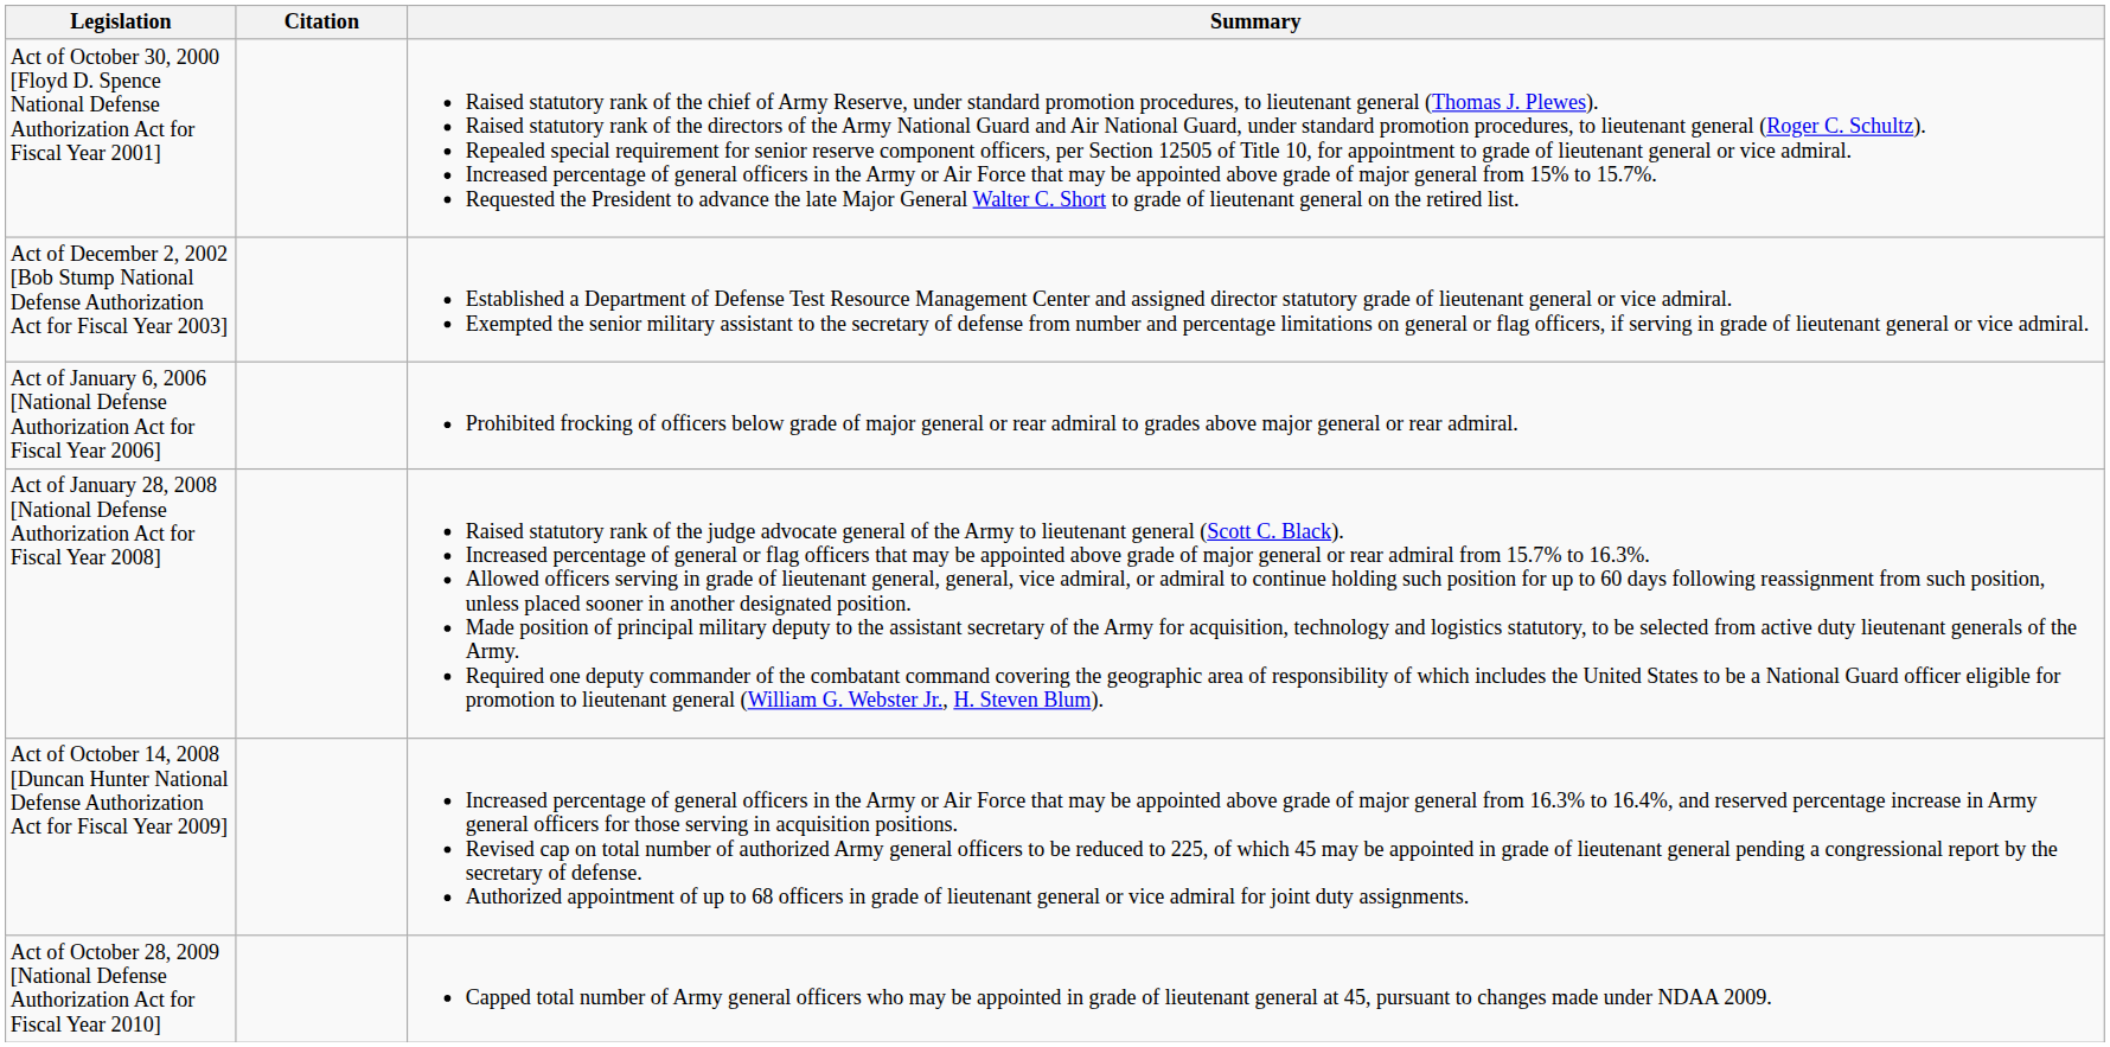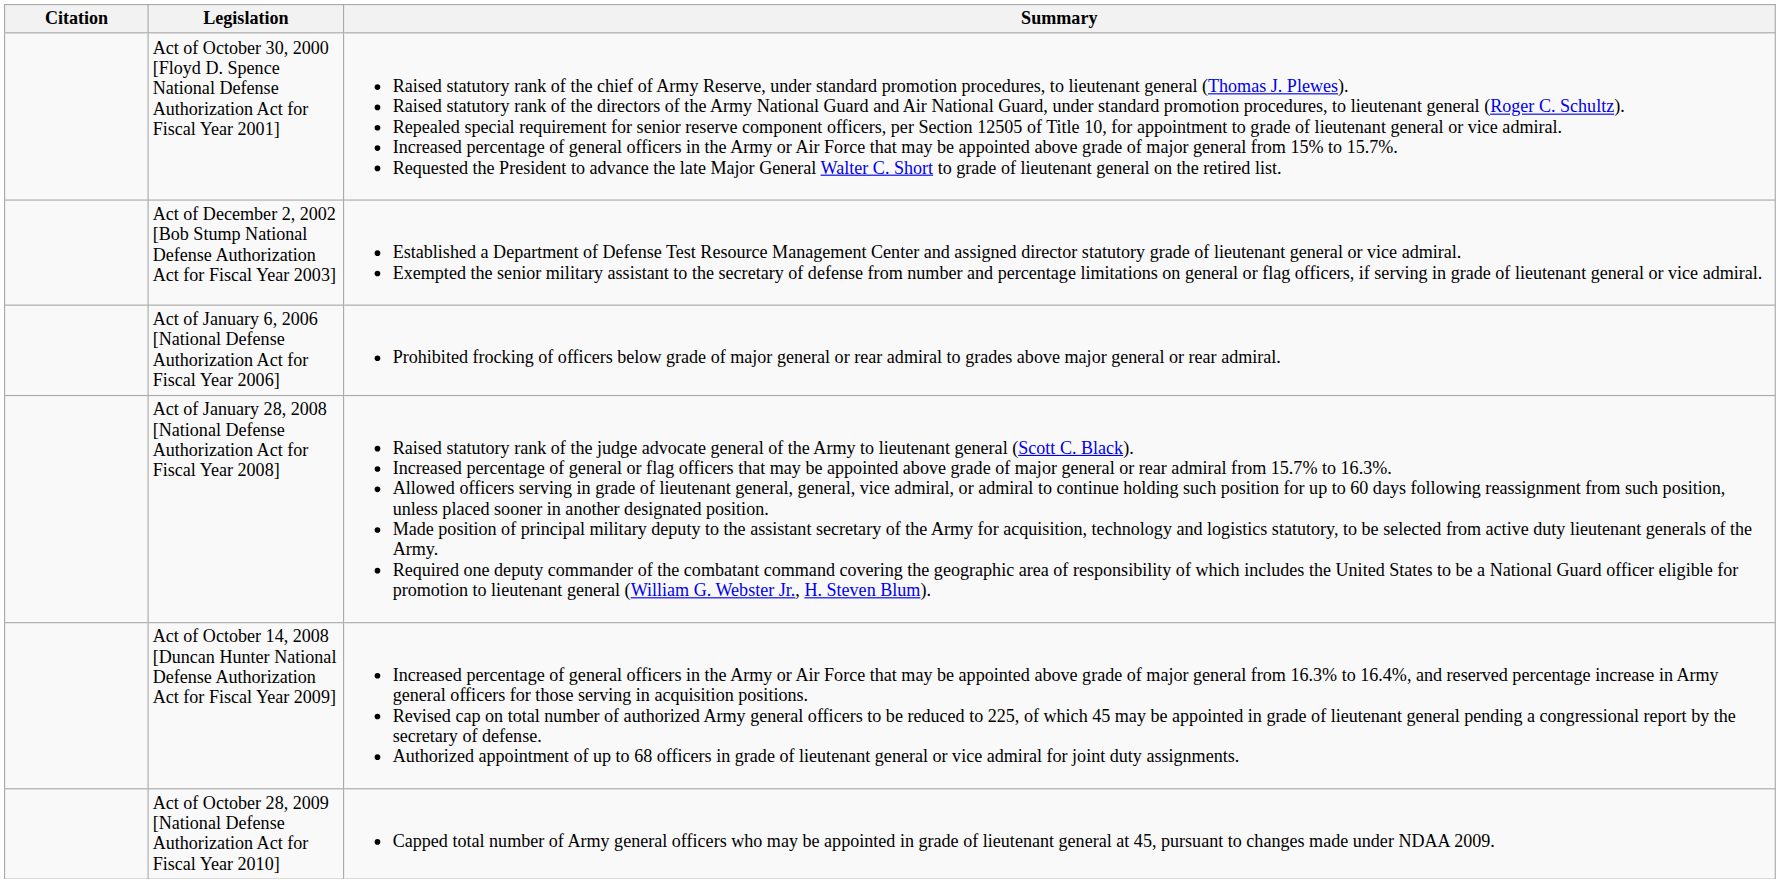columns swapped: Legislation <-> Citation
